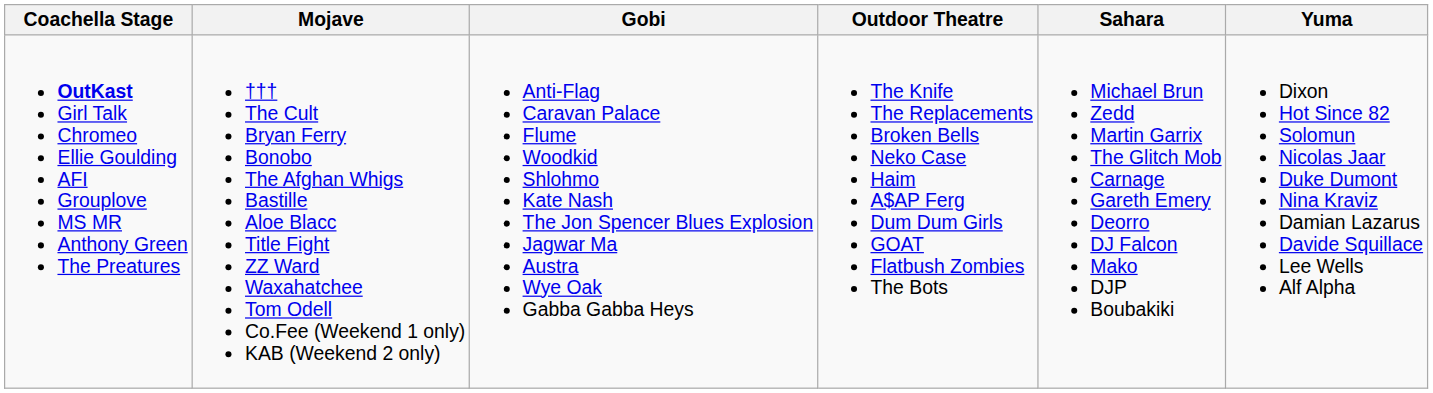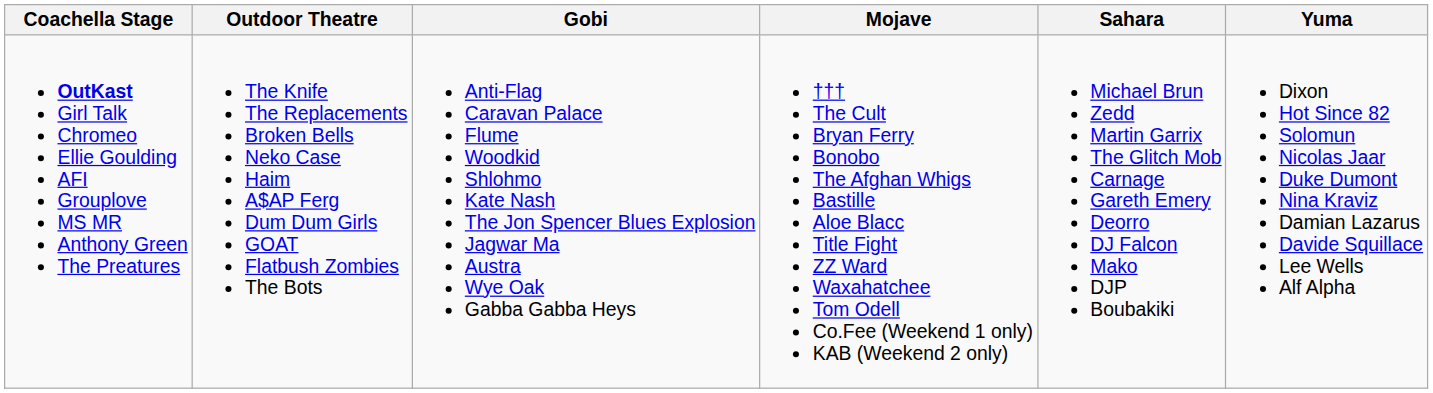columns swapped: Outdoor Theatre <-> Mojave
